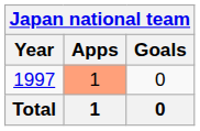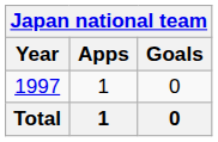1997 | Apps: lightsalmon background -> no background
